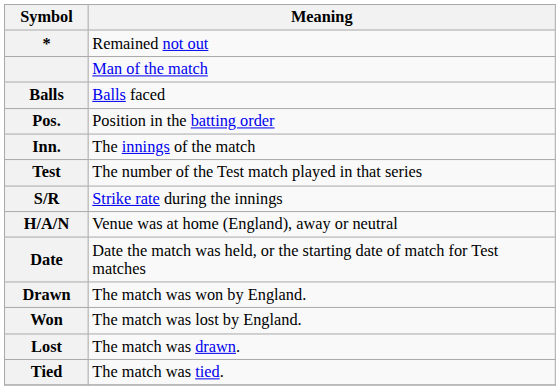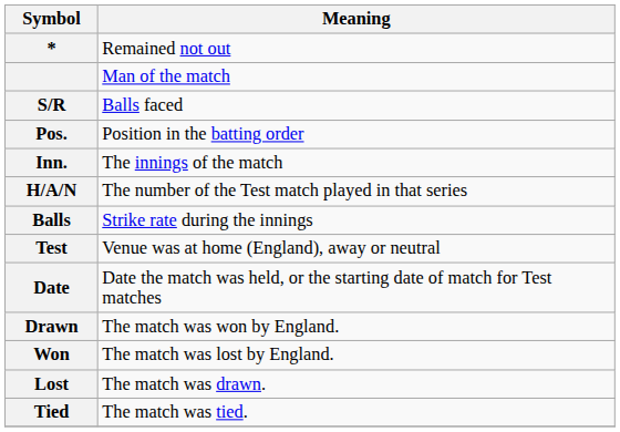row 4 | Symbol: Balls -> S/R
row 7 | Symbol: Test -> H/A/N
row 8 | Symbol: S/R -> Balls
row 9 | Symbol: H/A/N -> Test
